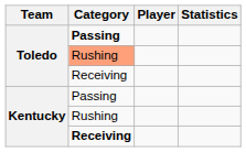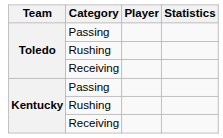Toledo / Passing | Category: bold -> normal
Toledo / Rushing | Category: lightsalmon background -> no background
Kentucky / Receiving | Category: bold -> normal
